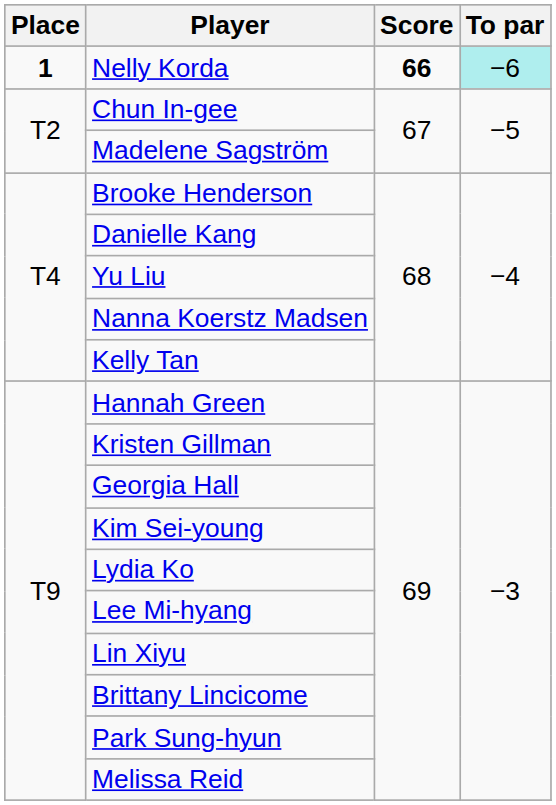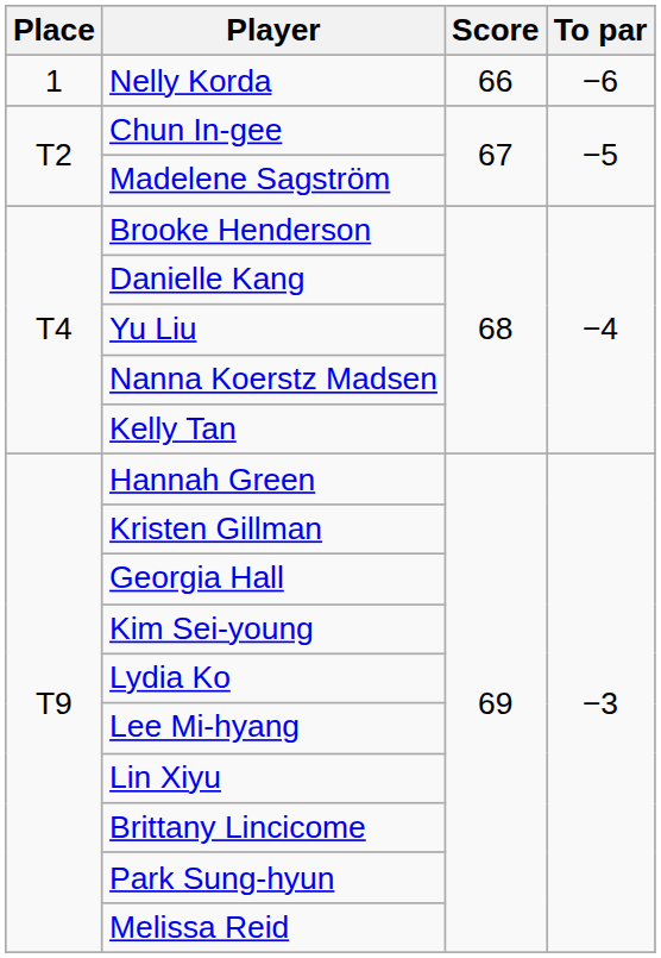Nelly Korda | Place: bold -> normal
Nelly Korda | Score: bold -> normal
Nelly Korda | To par: paleturquoise background -> no background
